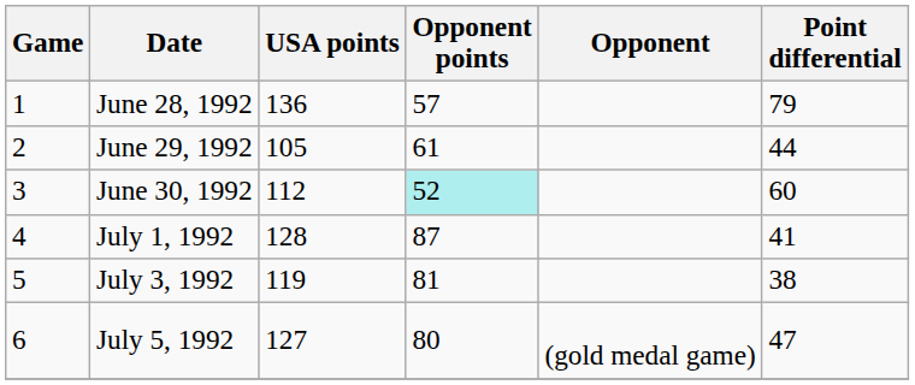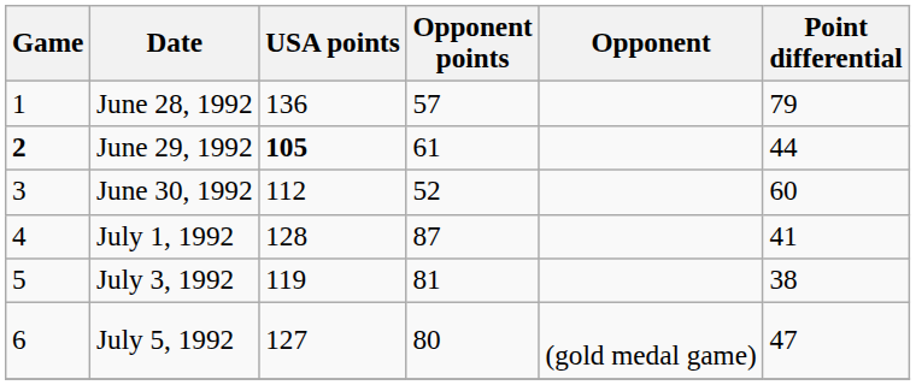June 29, 1992 | Game: normal -> bold
June 29, 1992 | USA points: normal -> bold
June 30, 1992 | Opponent points: paleturquoise background -> no background
